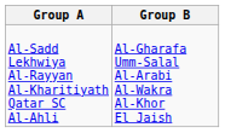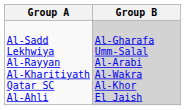Al-Sadd Lekhwiya Al-Rayyan Al-Kharitiyath Qatar SC Al-Ahli | Group B: no background -> lightgrey background
